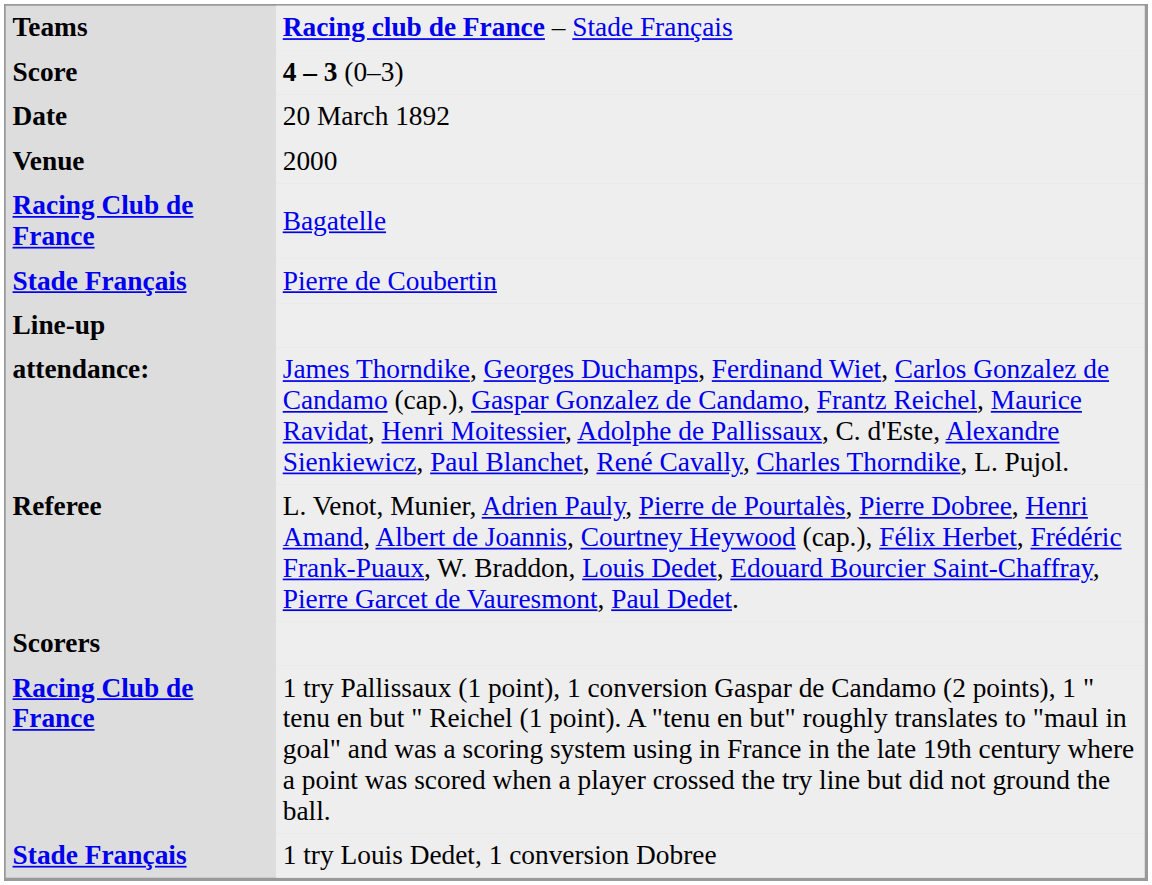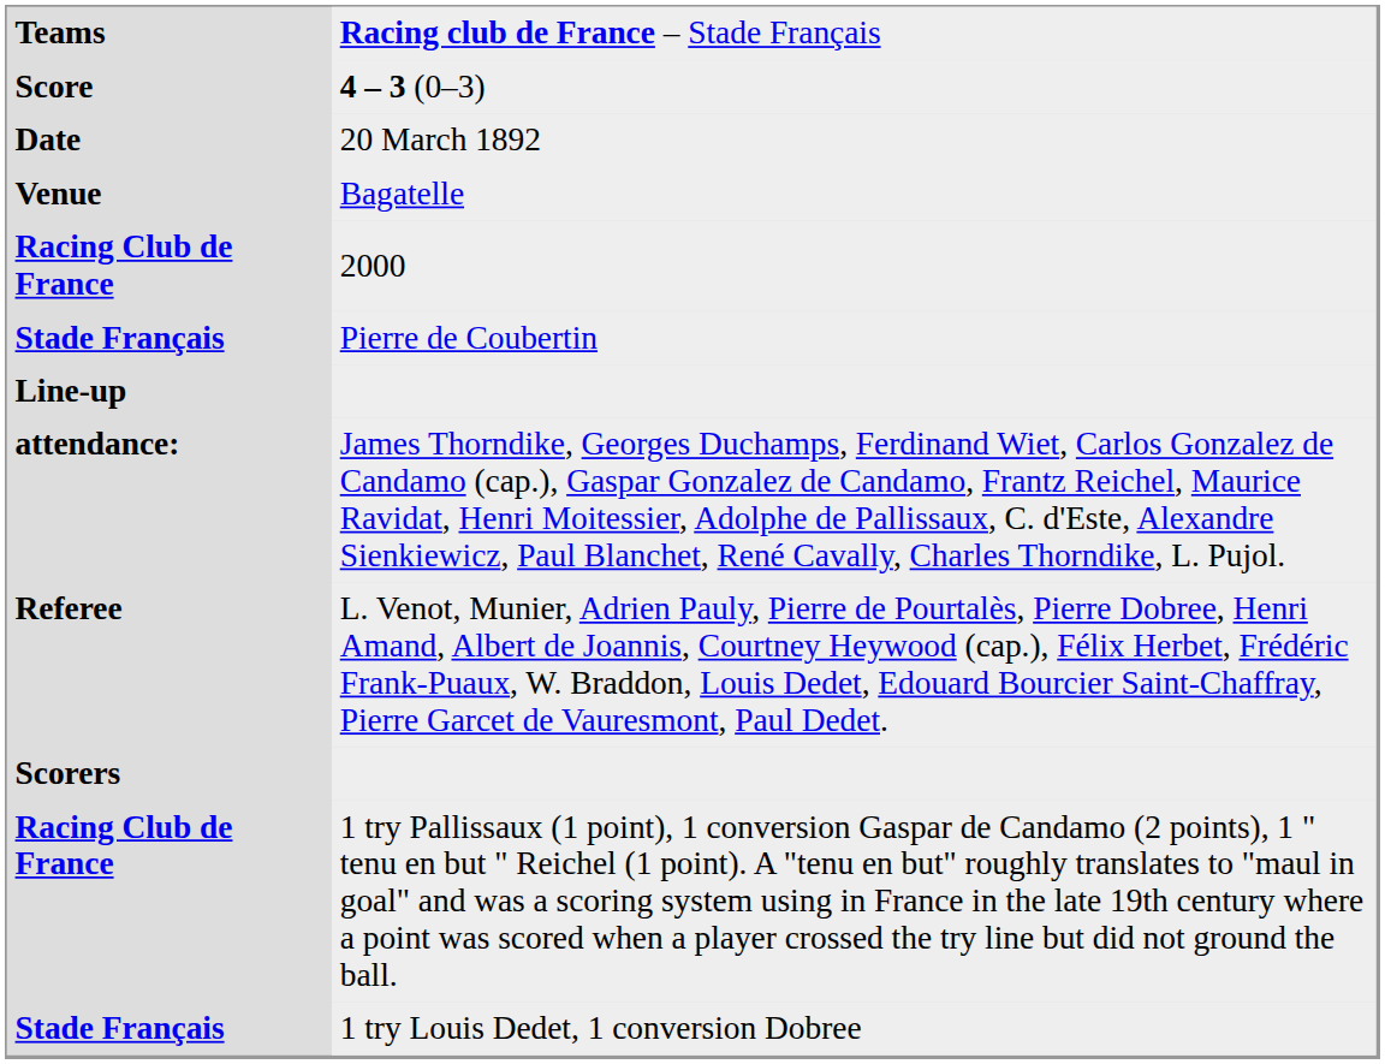row 4 | column 2: 2000 -> Bagatelle
row 5 | column 2: Bagatelle -> 2000
